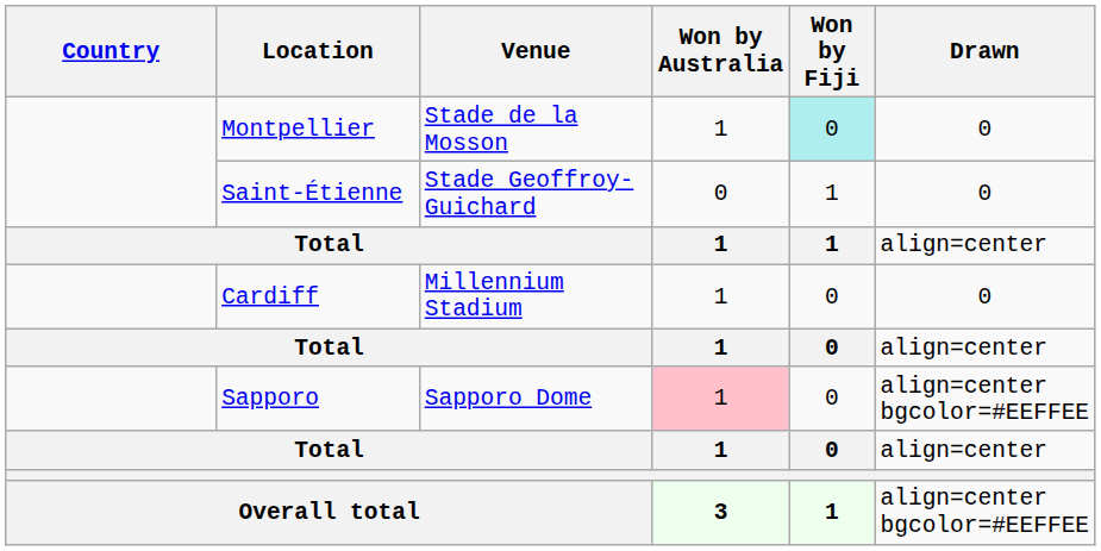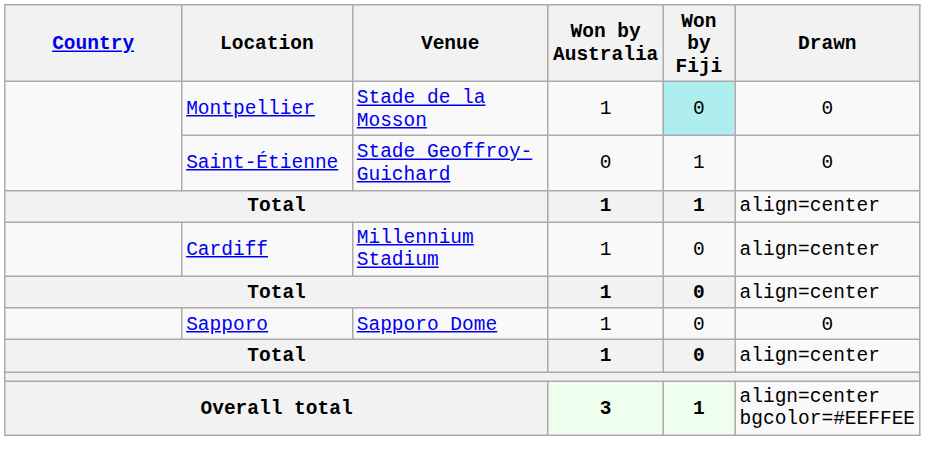Cardiff | Drawn: 0 -> align=center
Sapporo | Won by Australia: pink background -> no background
Sapporo | Drawn: align=center bgcolor=#EEFFEE -> 0
